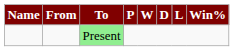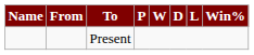Present | To: lightgreen background -> no background
